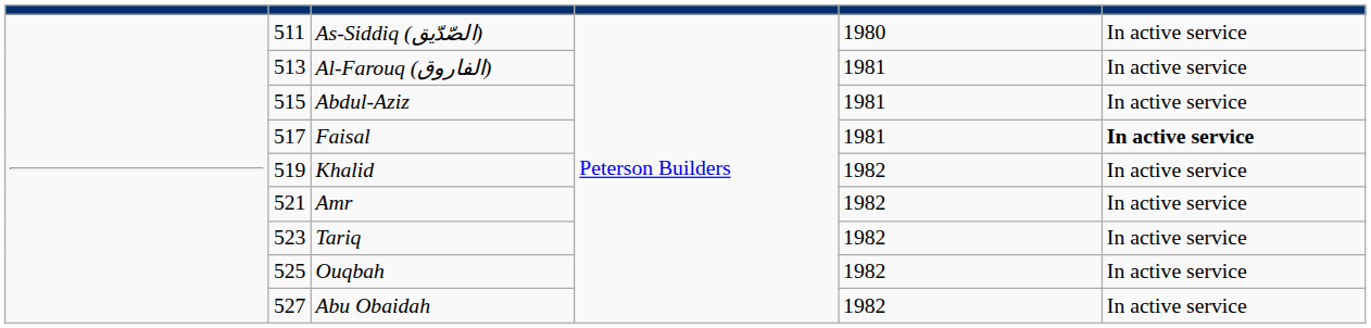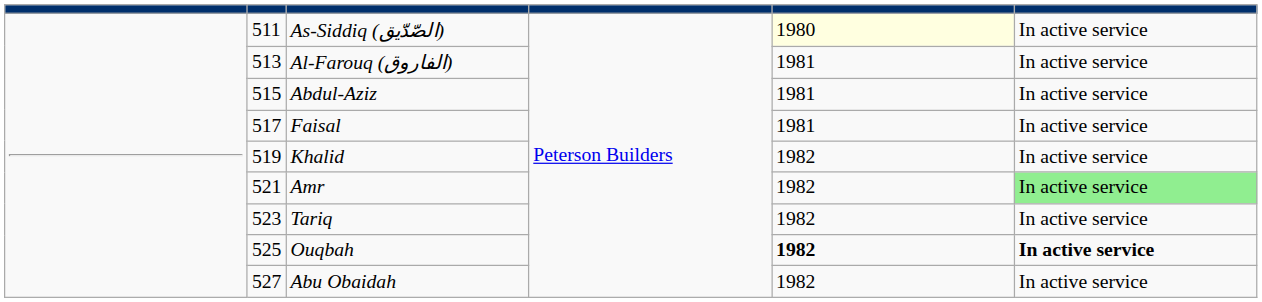As-Siddiq (الصّدّيق) | column 5: no background -> lightyellow background
Faisal | column 6: bold -> normal
Amr | column 6: no background -> lightgreen background
Ouqbah | column 5: normal -> bold
Ouqbah | column 6: normal -> bold
